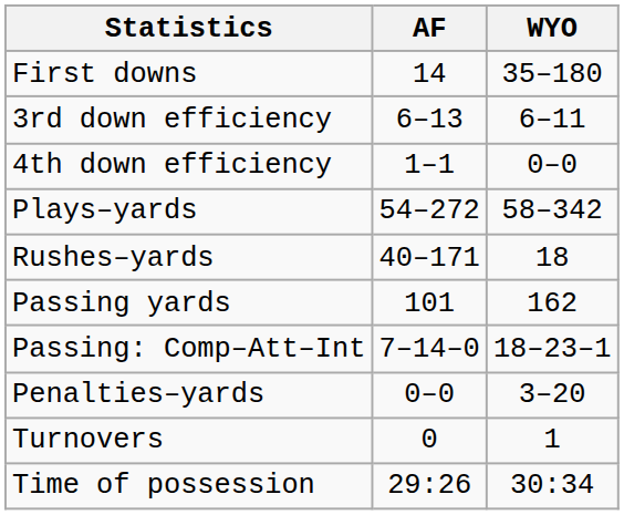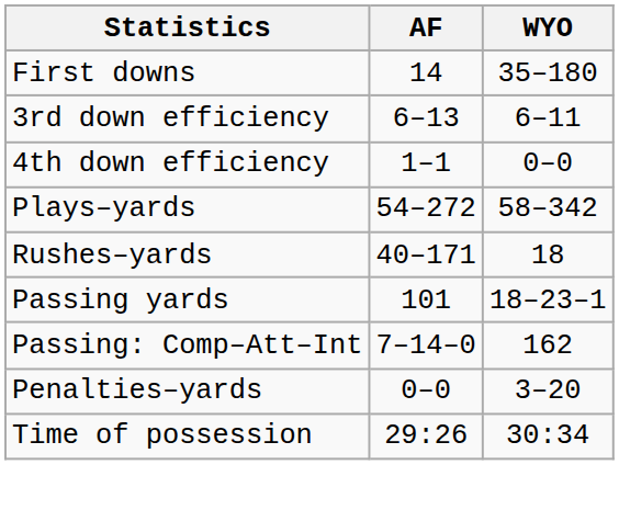Passing yards | WYO: 162 -> 18–23–1
Passing: Comp–Att–Int | WYO: 18–23–1 -> 162
- row: Turnovers | 0 | 1
